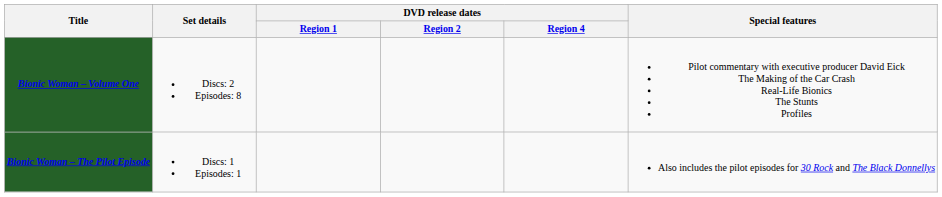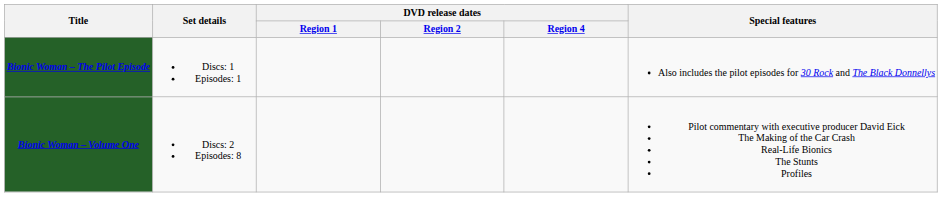rows swapped: Bionic Woman – Volume One <-> Bionic Woman – The Pilot Episode
